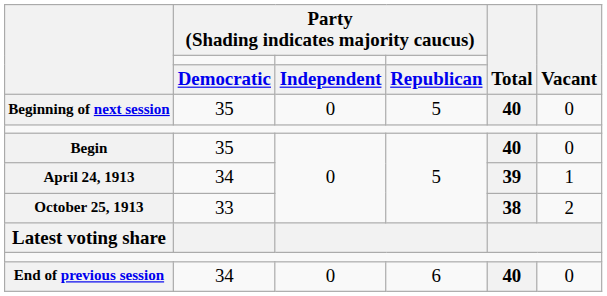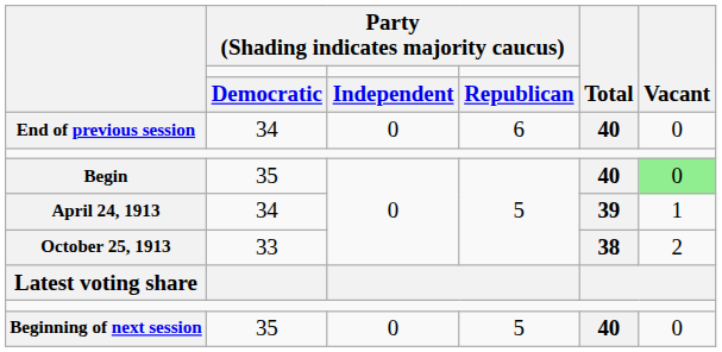rows swapped: End of previous session <-> Beginning of next session
Begin | Vacant: no background -> lightgreen background
